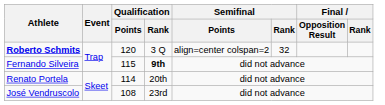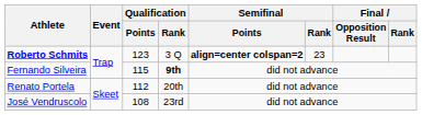Roberto Schmits | Qualification / Points: 120 -> 123
Roberto Schmits | Semifinal / Points: normal -> bold
Roberto Schmits | Semifinal / Rank: 32 -> 23
Renato Portela | Qualification / Points: 114 -> 112
